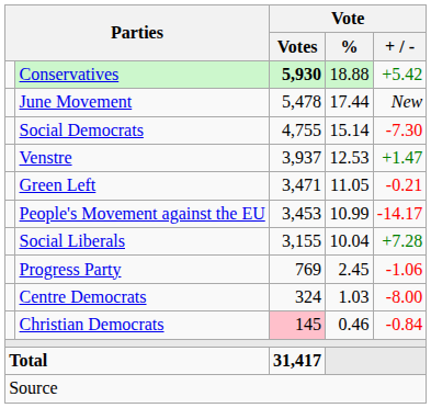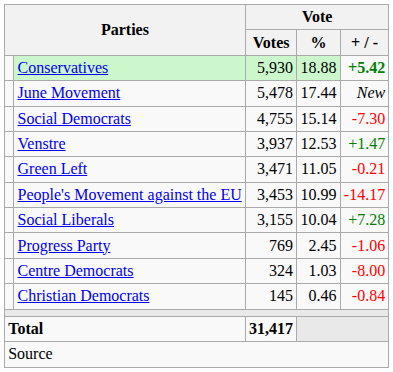Conservatives | Vote / Votes: bold -> normal
Conservatives | Vote / + / -: normal -> bold
Christian Democrats | Vote / Votes: pink background -> no background
